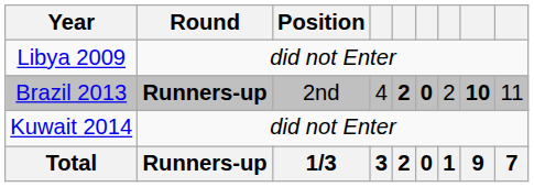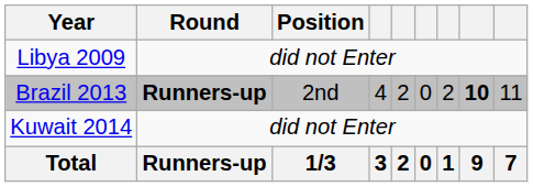Brazil 2013 | column 5: bold -> normal
Brazil 2013 | column 6: bold -> normal
